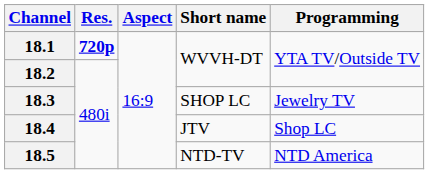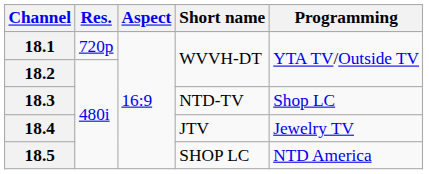18.1 | Res.: bold -> normal
18.3 | Short name: SHOP LC -> NTD-TV
18.3 | Programming: Jewelry TV -> Shop LC
18.4 | Programming: Shop LC -> Jewelry TV
18.5 | Short name: NTD-TV -> SHOP LC
